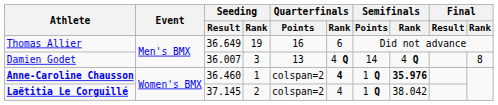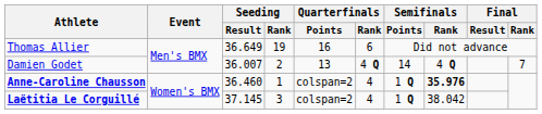Damien Godet | Seeding / Rank: 3 -> 2
Damien Godet | Final / Rank: 8 -> 7
Anne-Caroline Chausson | Quarterfinals / Rank: bold -> normal
Laëtitia Le Corguillé | Seeding / Rank: 2 -> 3
